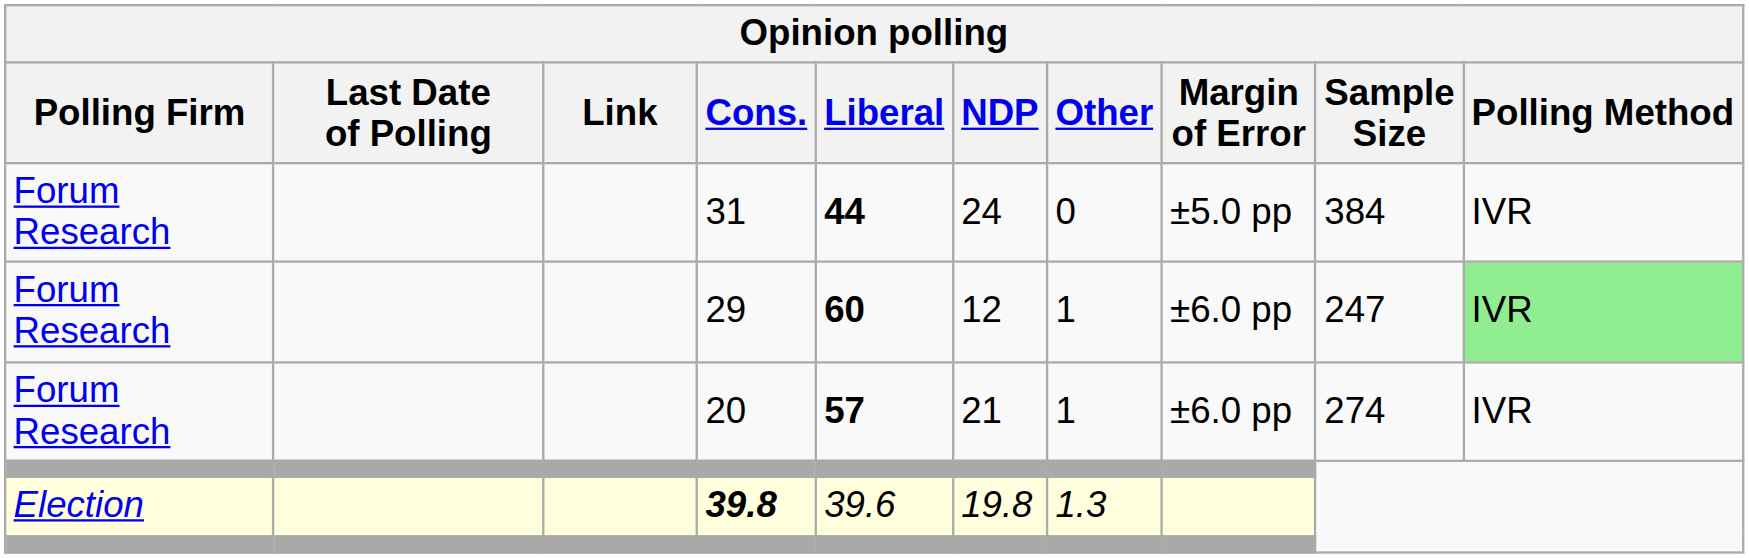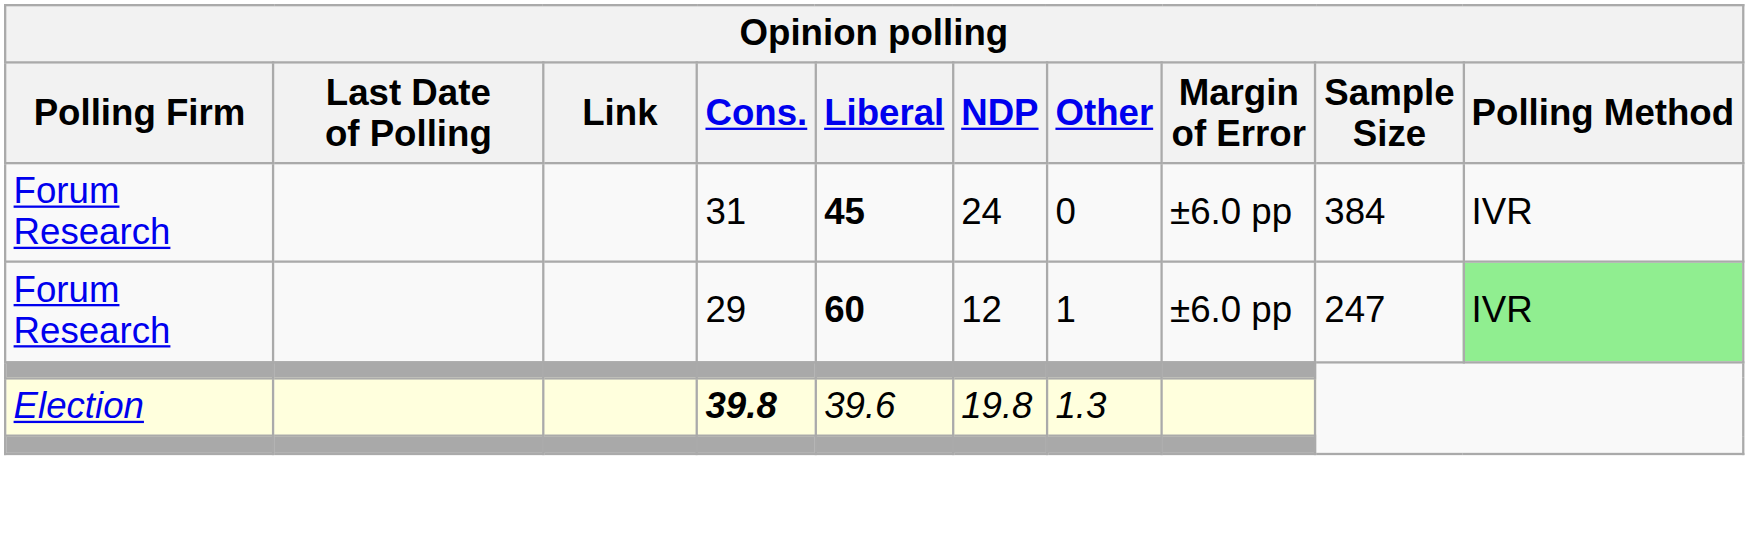31 | Liberal: 44 -> 45
31 | Margin of Error: ±5.0 pp -> ±6.0 pp
- row: Forum Research | 20 | 57 | 21 | 1 | ±6.0 pp | 274 | IVR
